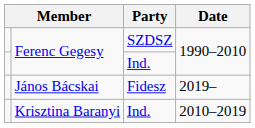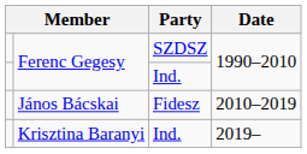János Bácskai | Date: 2019– -> 2010–2019
Krisztina Baranyi | Date: 2010–2019 -> 2019–
